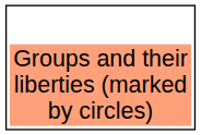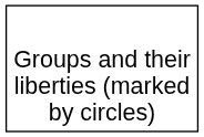row 1 | column 1: lightsalmon background -> no background
